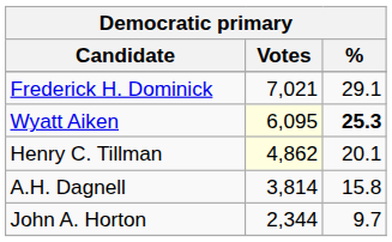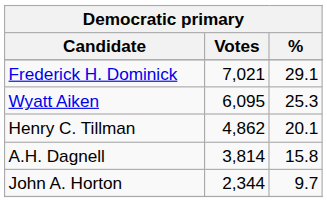Wyatt Aiken | Votes: lightyellow background -> no background
Wyatt Aiken | %: bold -> normal
Henry C. Tillman | Votes: lightyellow background -> no background
